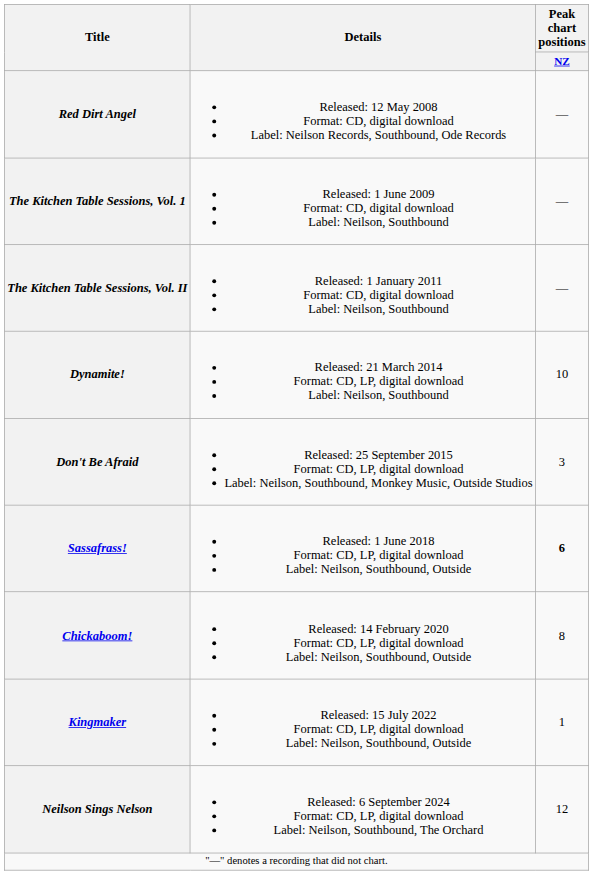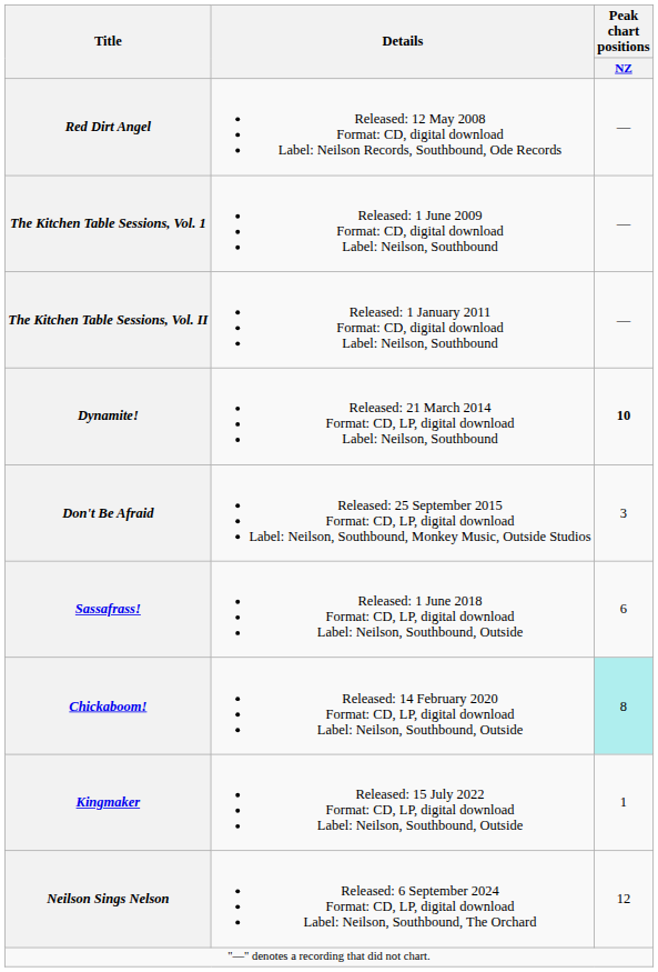Dynamite! | Peak chart positions / NZ: normal -> bold
Sassafrass! | Peak chart positions / NZ: bold -> normal
Chickaboom! | Peak chart positions / NZ: no background -> paleturquoise background
